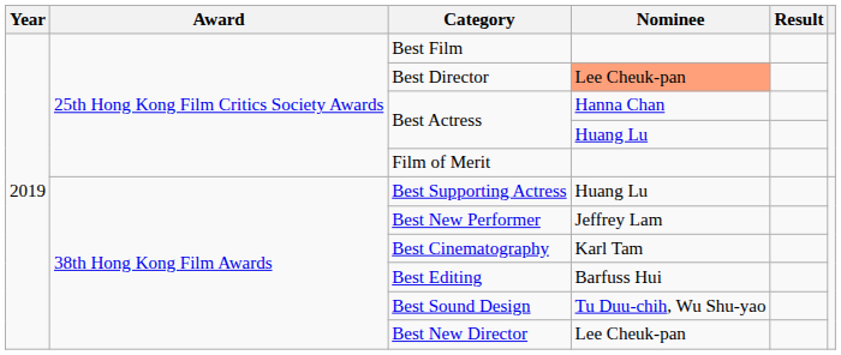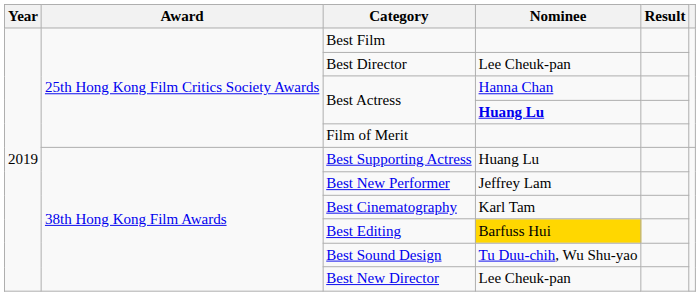Best Director | Nominee: lightsalmon background -> no background
Best Actress / Huang Lu | Nominee: normal -> bold
Best Editing | Nominee: no background -> gold background
